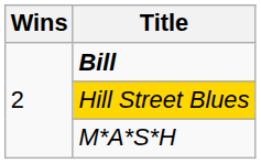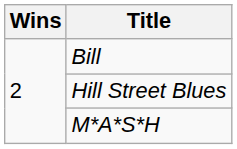Bill | Title: bold -> normal
Hill Street Blues | Title: gold background -> no background
